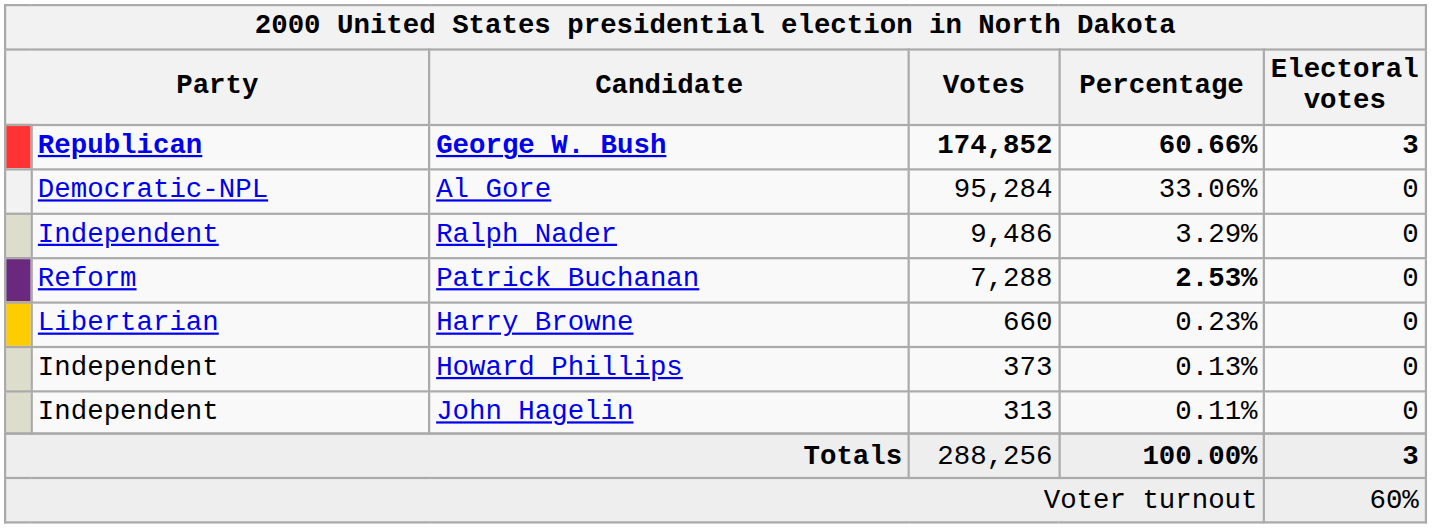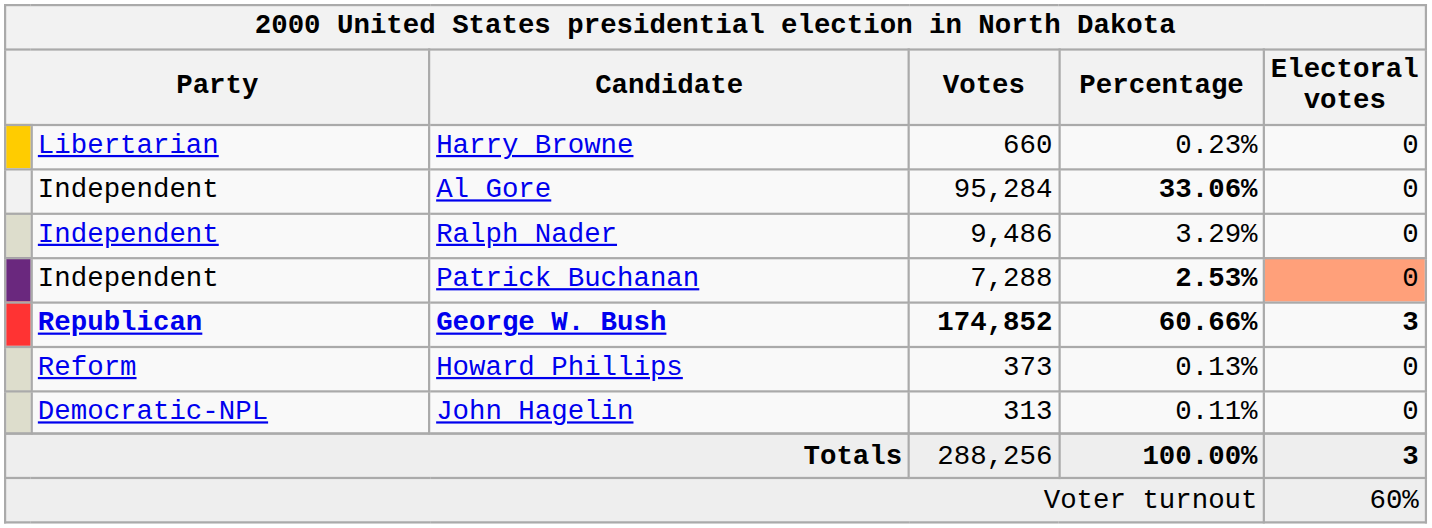rows swapped: George W. Bush <-> Harry Browne
Al Gore | column 2: Democratic-NPL -> Independent
Al Gore | Percentage: normal -> bold
Patrick Buchanan | column 2: Reform -> Independent
Patrick Buchanan | Electoral votes: no background -> lightsalmon background
Howard Phillips | column 2: Independent -> Reform
John Hagelin | column 2: Independent -> Democratic-NPL
